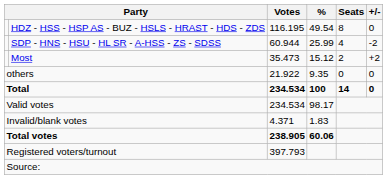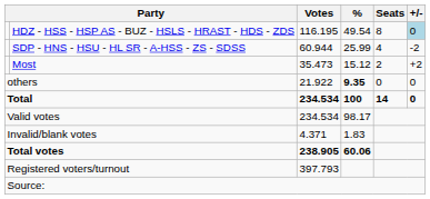HDZ - HSS - HSP AS - BUZ - HSLS - HRAST - HDS - ZDS | +/-: no background -> lightblue background
others | %: normal -> bold
